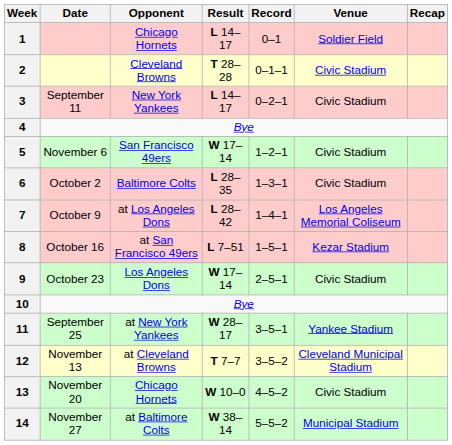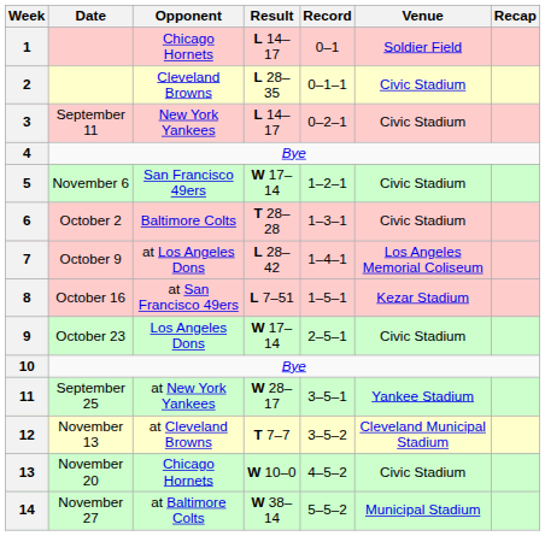2 | Result: T 28–28 -> L 28–35
6 | Result: L 28–35 -> T 28–28
